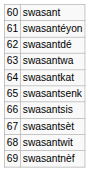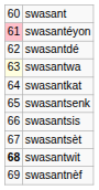swasantéyon | column 1: no background -> pink background
swasantwa | column 1: no background -> lightyellow background
swasantwit | column 1: normal -> bold
